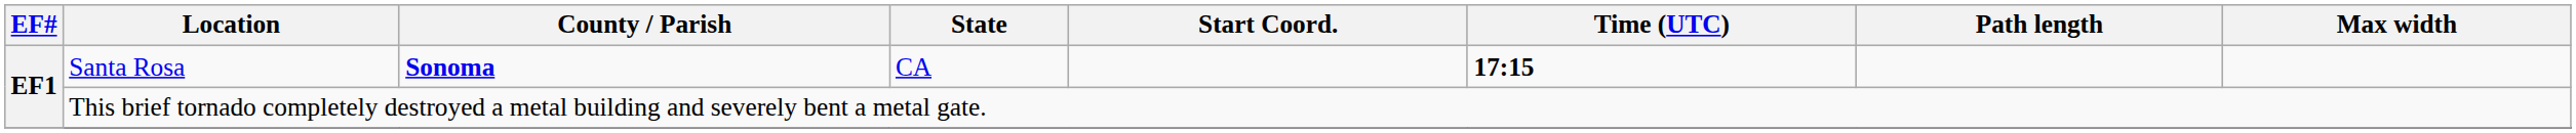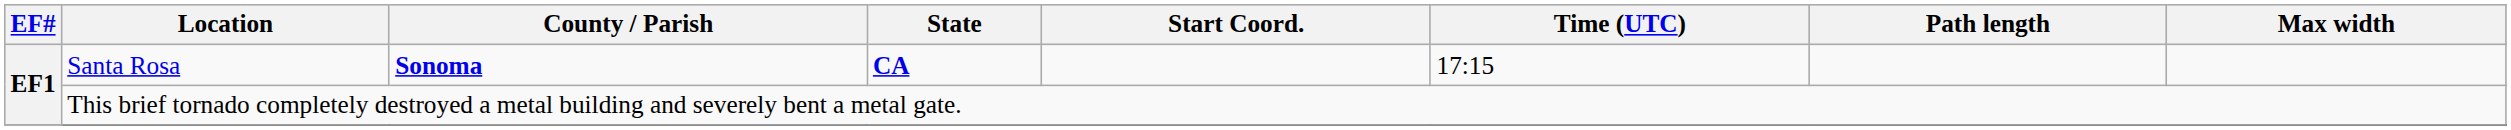Santa Rosa | State: normal -> bold
Santa Rosa | Time (UTC): bold -> normal
